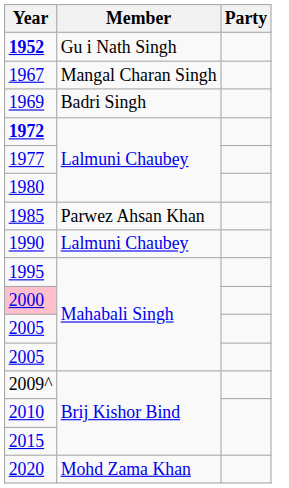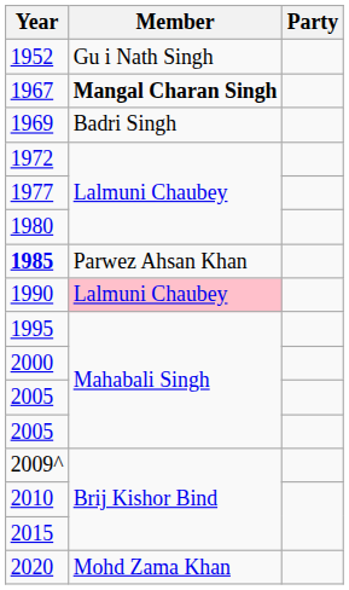1952 | Year: bold -> normal
1967 | Member: normal -> bold
1972 | Year: bold -> normal
1985 | Year: normal -> bold
1990 | Member: no background -> pink background
2000 | Year: pink background -> no background
